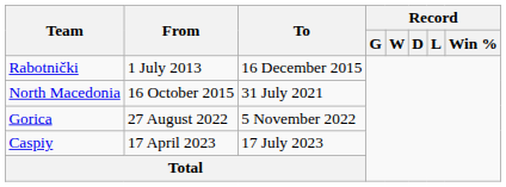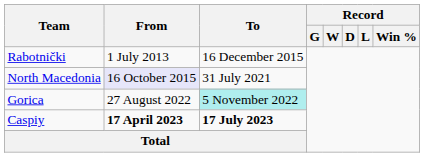North Macedonia | From: no background -> lavender background
Gorica | To: no background -> paleturquoise background
Caspiy | From: normal -> bold
Caspiy | To: normal -> bold
